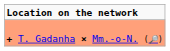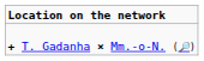row 2 | column 1: lightsalmon background -> no background
